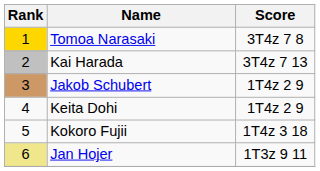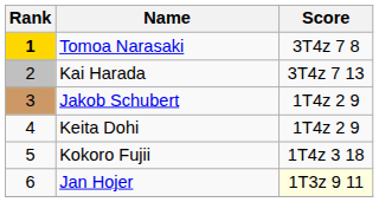Tomoa Narasaki | Rank: normal -> bold
Jan Hojer | Rank: khaki background -> no background
Jan Hojer | Score: no background -> lightyellow background
